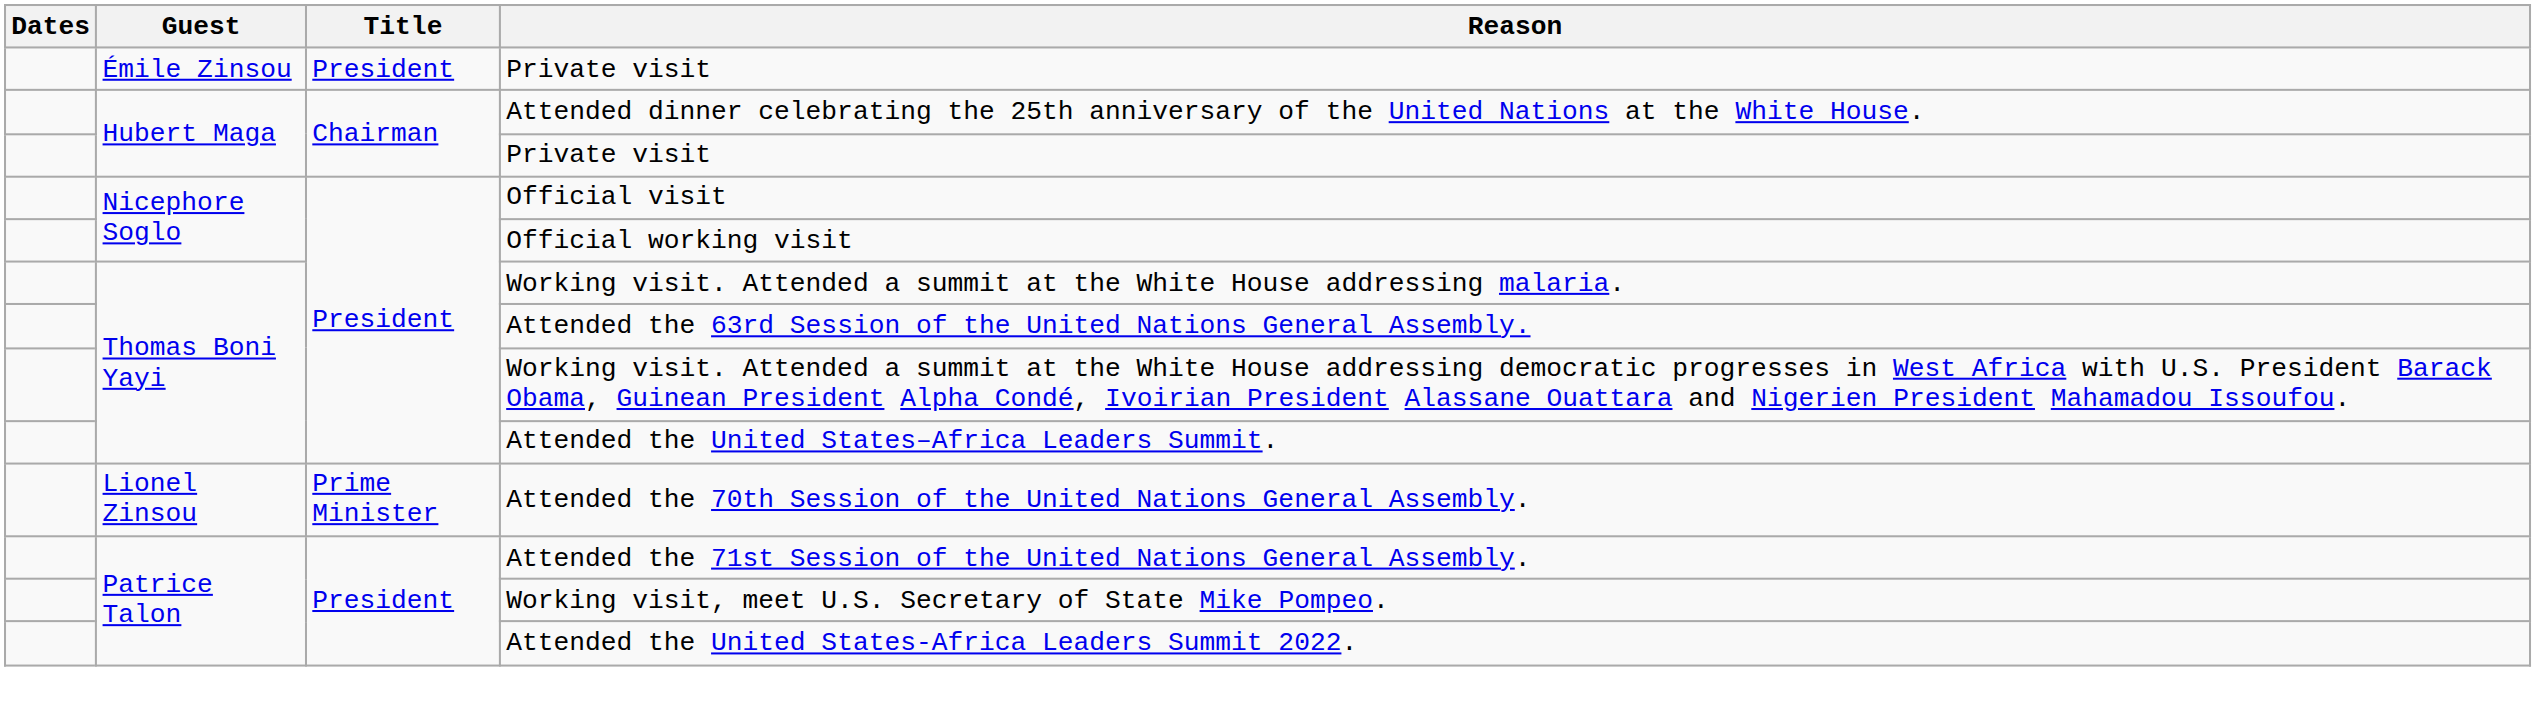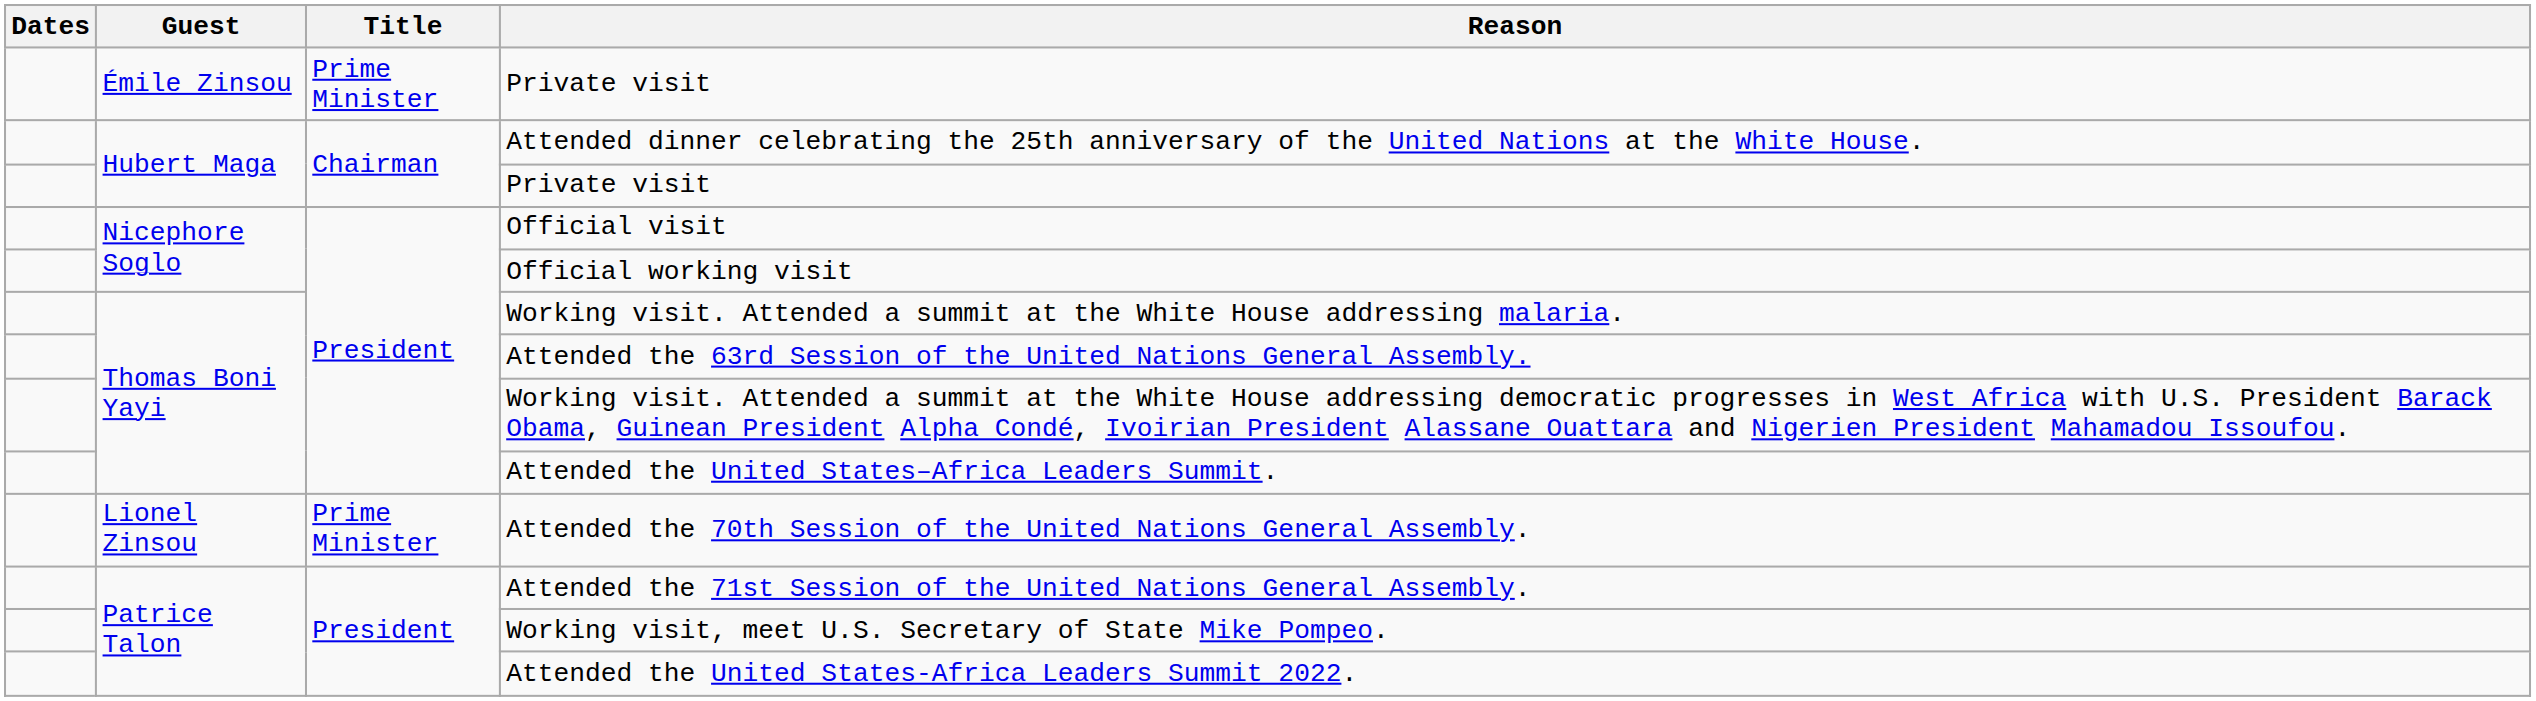Émile Zinsou / Private visit | Title: President -> Prime Minister
